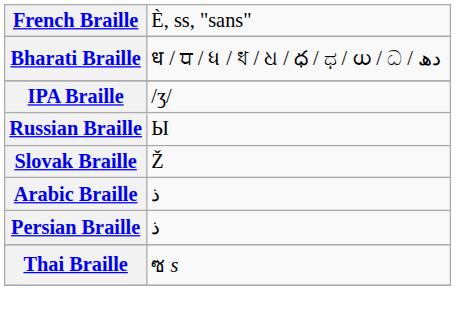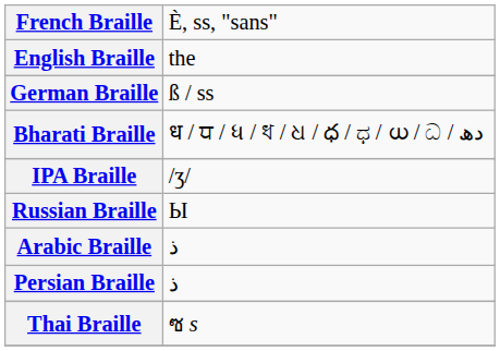+ row: English Braille | the
+ row: German Braille | ß / ss
- row: Slovak Braille | Ž
